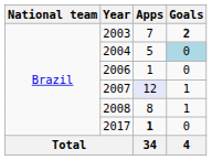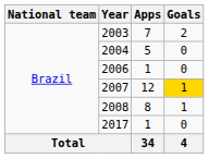2003 | Goals: bold -> normal
2004 | Goals: lightblue background -> no background
2007 | Apps: lavender background -> no background
2007 | Goals: no background -> gold background
2017 | Apps: bold -> normal
